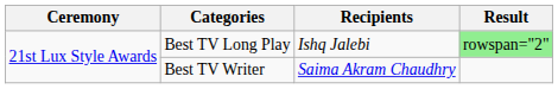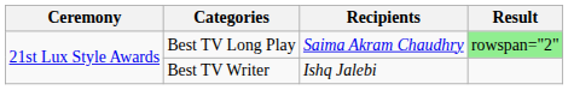Best TV Long Play | Recipients: Ishq Jalebi -> Saima Akram Chaudhry
Best TV Writer | Recipients: Saima Akram Chaudhry -> Ishq Jalebi
